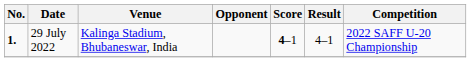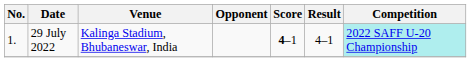29 July 2022 | No.: bold -> normal
29 July 2022 | Competition: no background -> paleturquoise background
